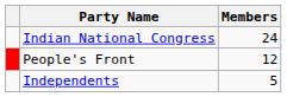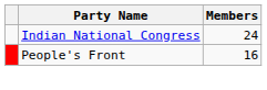People's Front | Members: 12 -> 16
- row: Independents | 5
